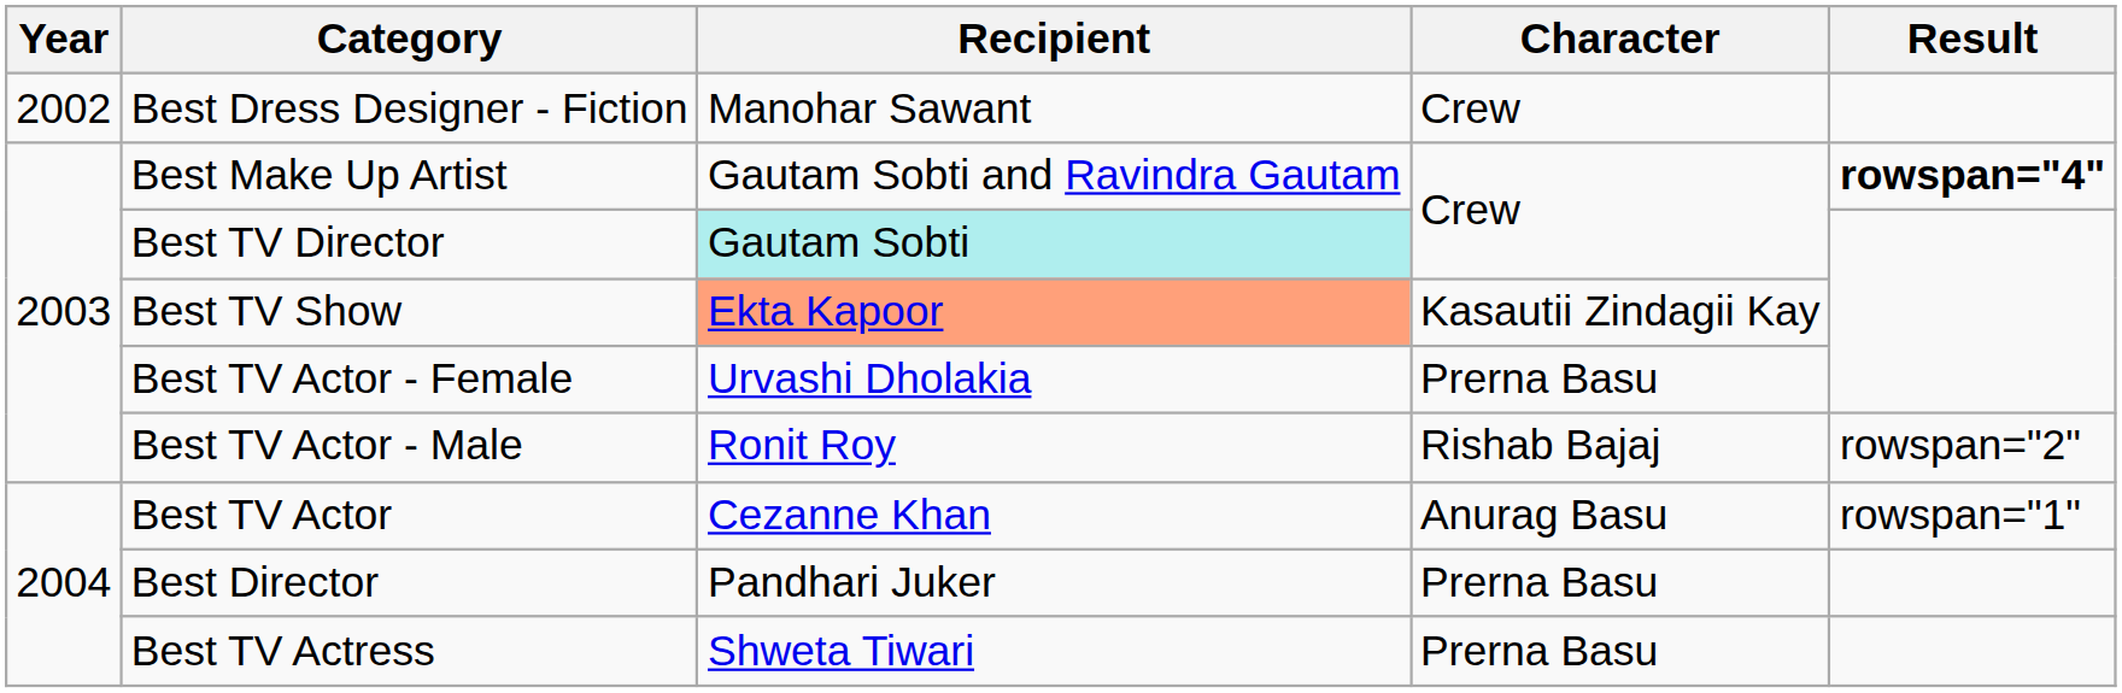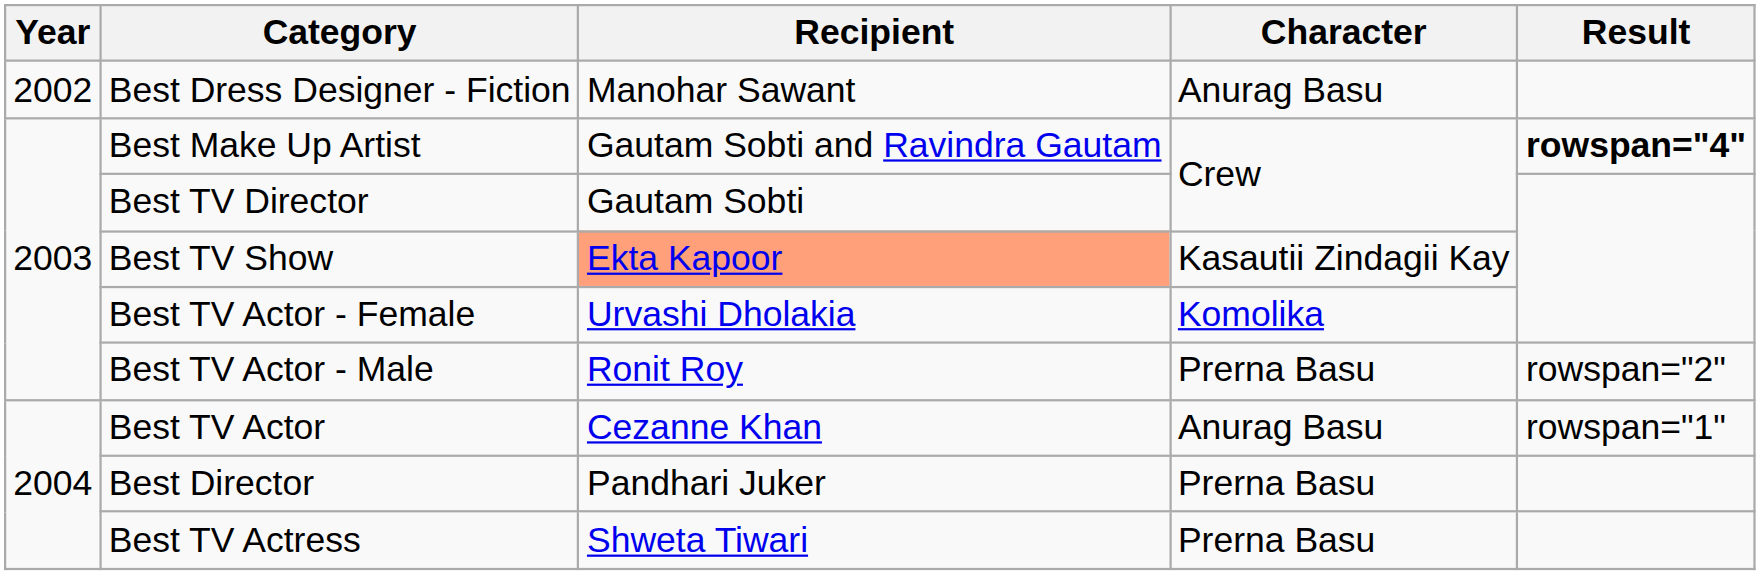Best Dress Designer - Fiction | Character: Crew -> Anurag Basu
Best TV Director | Recipient: paleturquoise background -> no background
Best TV Actor - Female | Character: Prerna Basu -> Komolika
Best TV Actor - Male | Character: Rishab Bajaj -> Prerna Basu
